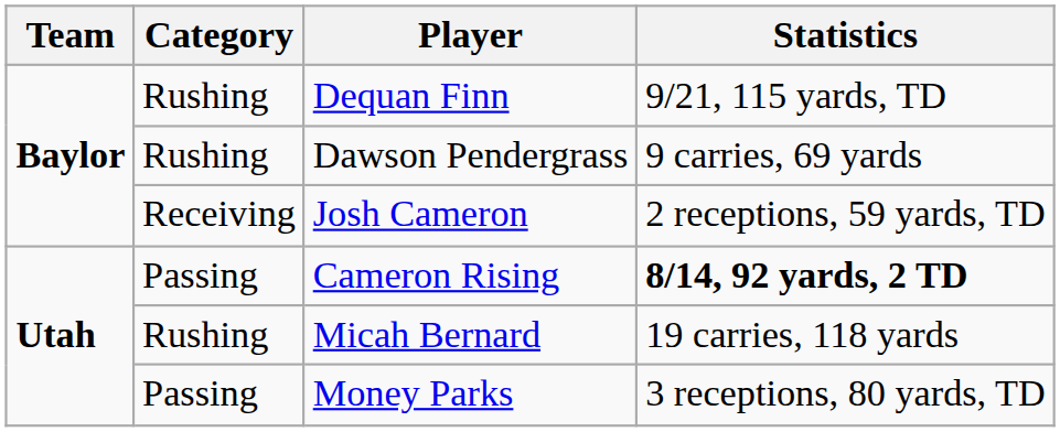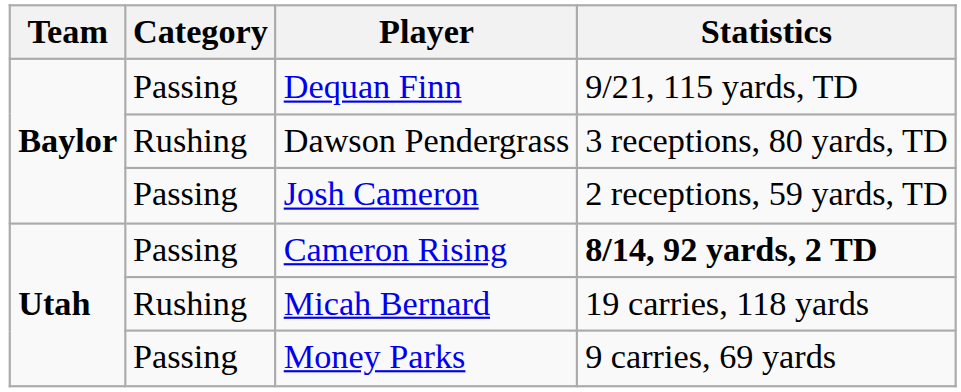Dequan Finn | Category: Rushing -> Passing
Dawson Pendergrass | Statistics: 9 carries, 69 yards -> 3 receptions, 80 yards, TD
Josh Cameron | Category: Receiving -> Passing
Money Parks | Statistics: 3 receptions, 80 yards, TD -> 9 carries, 69 yards
